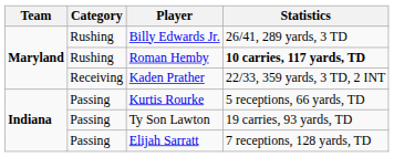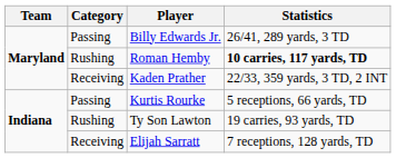Billy Edwards Jr. | Category: Rushing -> Passing
Ty Son Lawton | Category: Passing -> Rushing
Elijah Sarratt | Category: Passing -> Receiving
